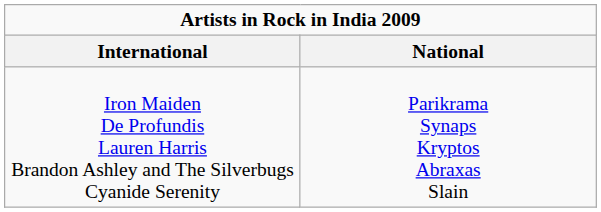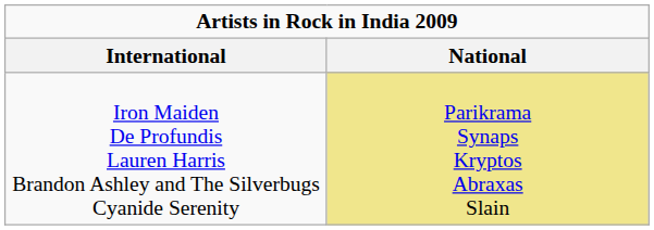row 3 | National: no background -> khaki background
